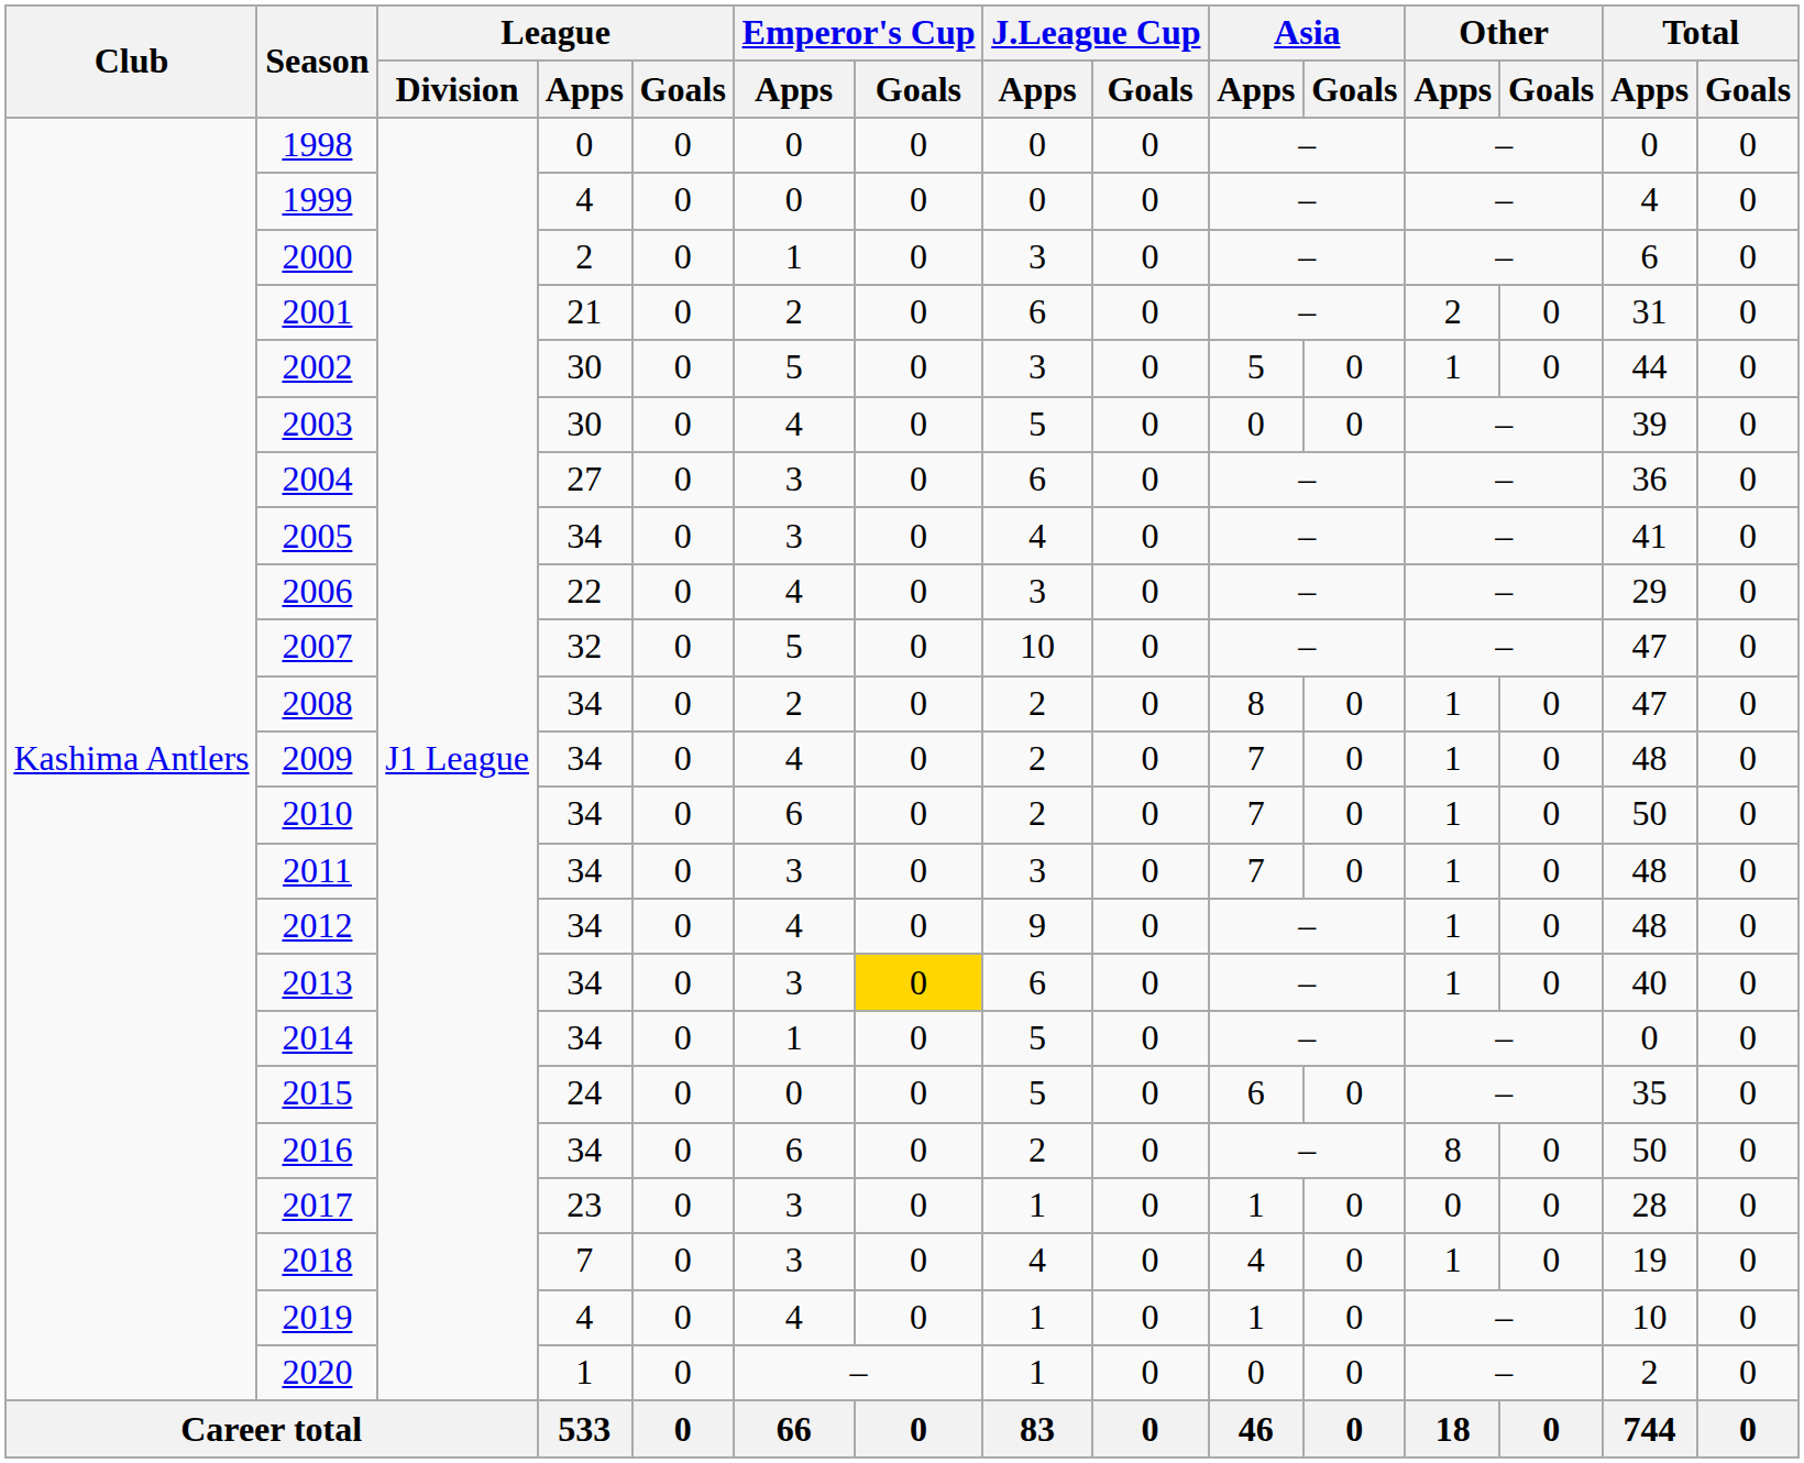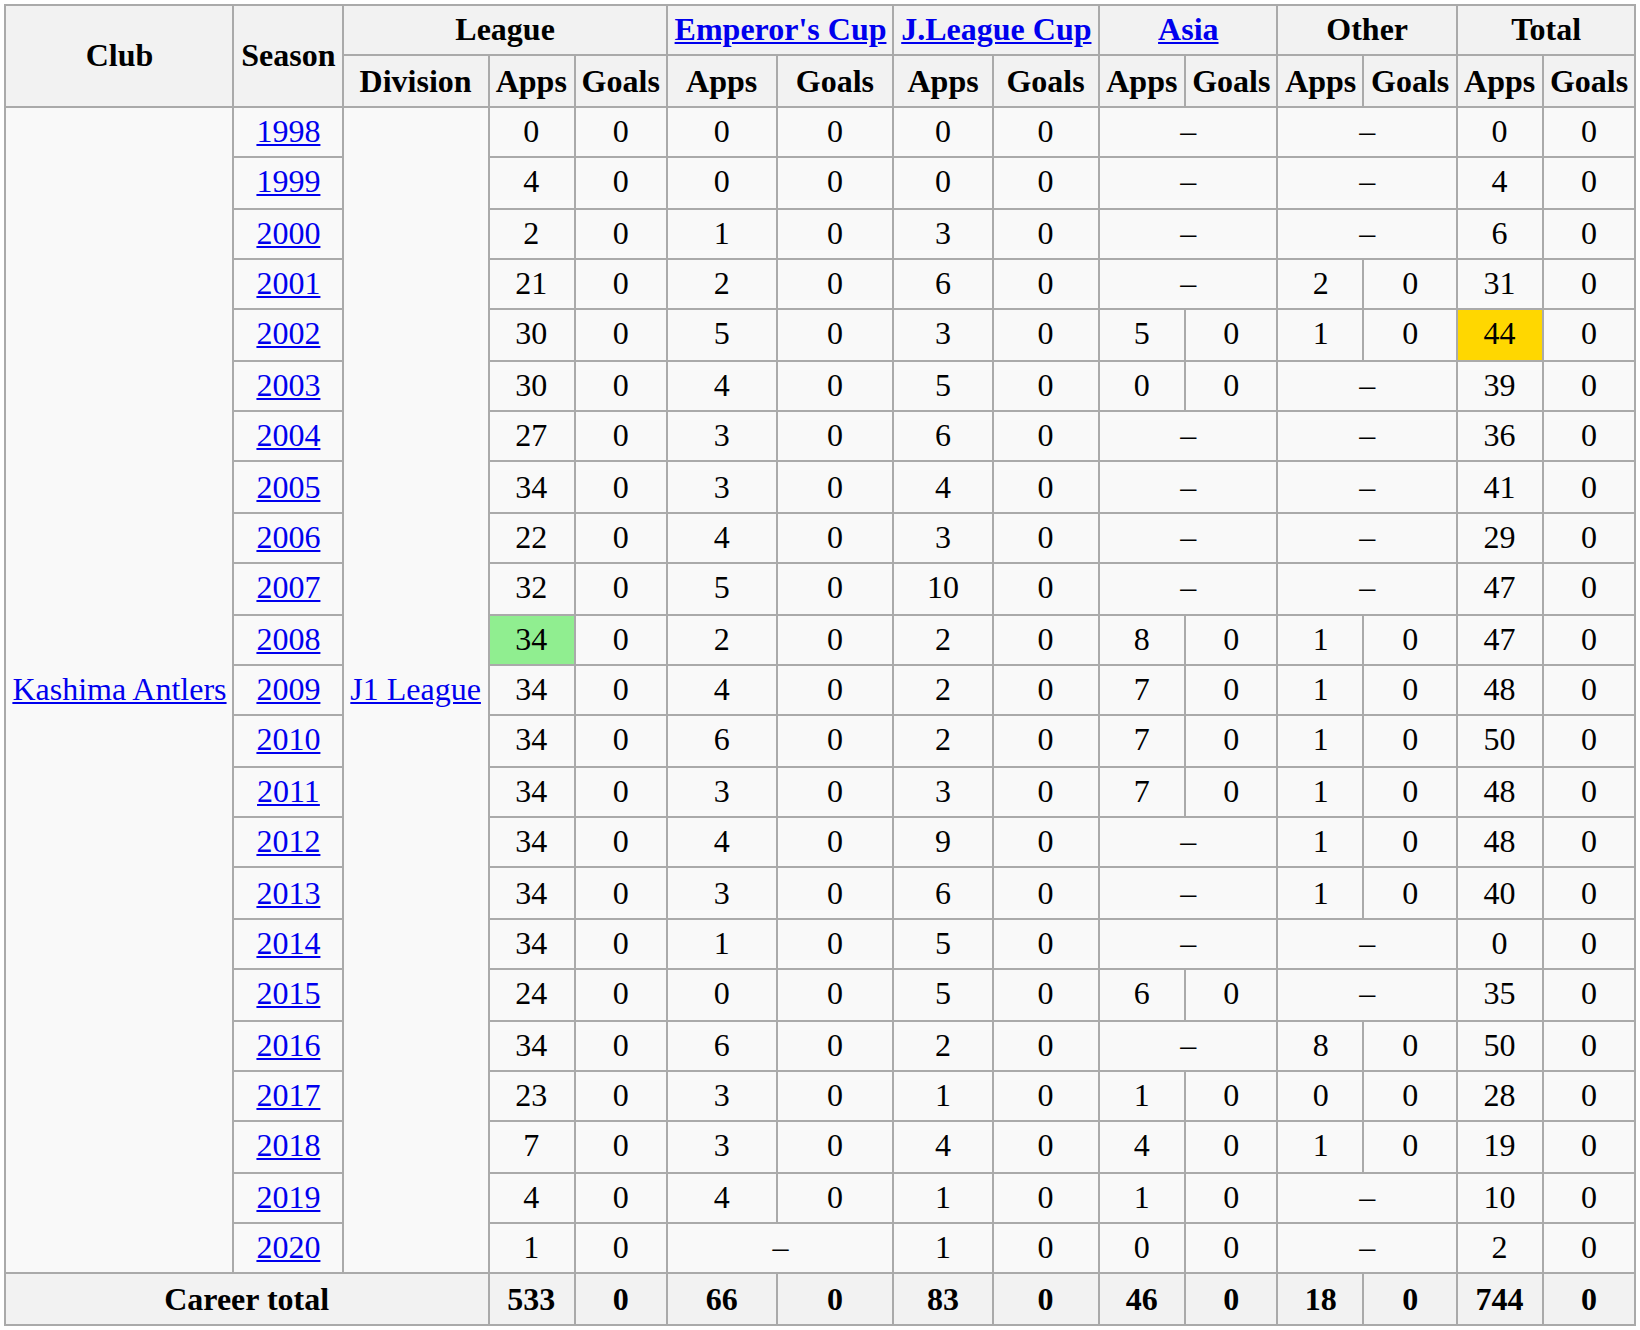2002 | Total / Apps: no background -> gold background
2008 | League / Apps: no background -> lightgreen background
2013 | Emperor's Cup / Goals: gold background -> no background
